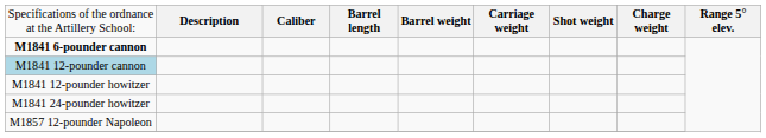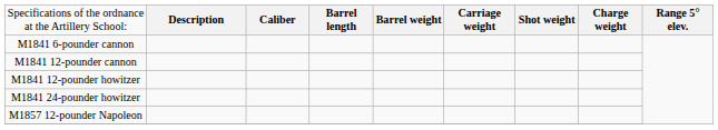M1841 6-pounder cannon | column 1: bold -> normal
M1841 12-pounder cannon | column 1: lightblue background -> no background
